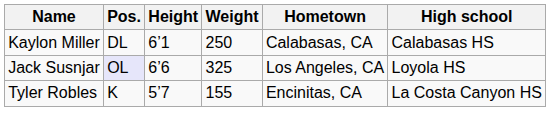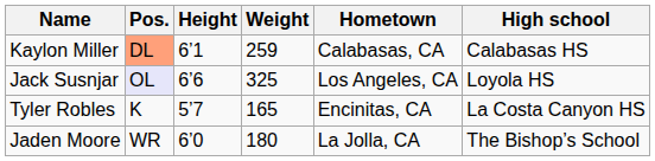Kaylon Miller | Pos.: no background -> lightsalmon background
Kaylon Miller | Weight: 250 -> 259
Tyler Robles | Weight: 155 -> 165
+ row: Jaden Moore | WR | 6’0 | 180 | La Jolla, CA | The Bishop’s School
